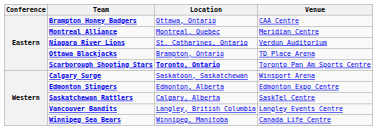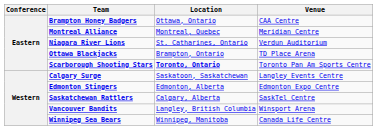Calgary Surge | Venue: Winsport Arena -> Langley Events Centre
Vancouver Bandits | Venue: Langley Events Centre -> Winsport Arena
